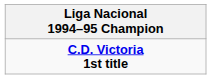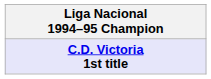row 2 | column 1: no background -> lavender background
